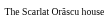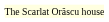The Scarlat Orăscu house | column 1: no background -> lightyellow background
